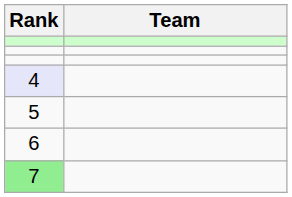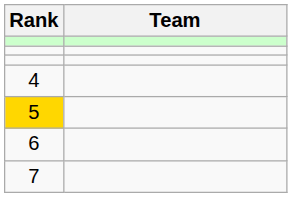row 5 | Rank: lavender background -> no background
row 6 | Rank: no background -> gold background
row 8 | Rank: lightgreen background -> no background
